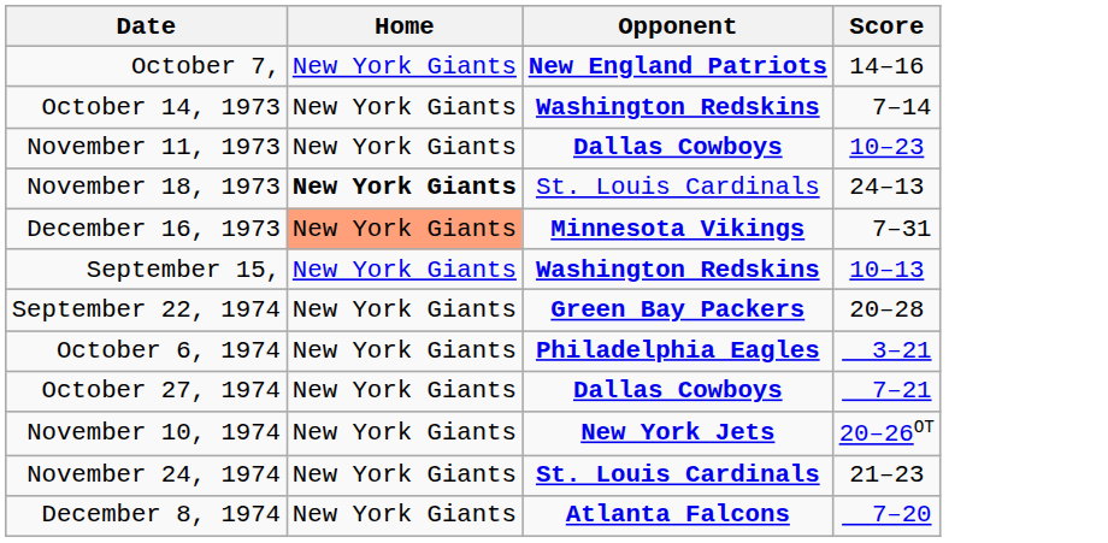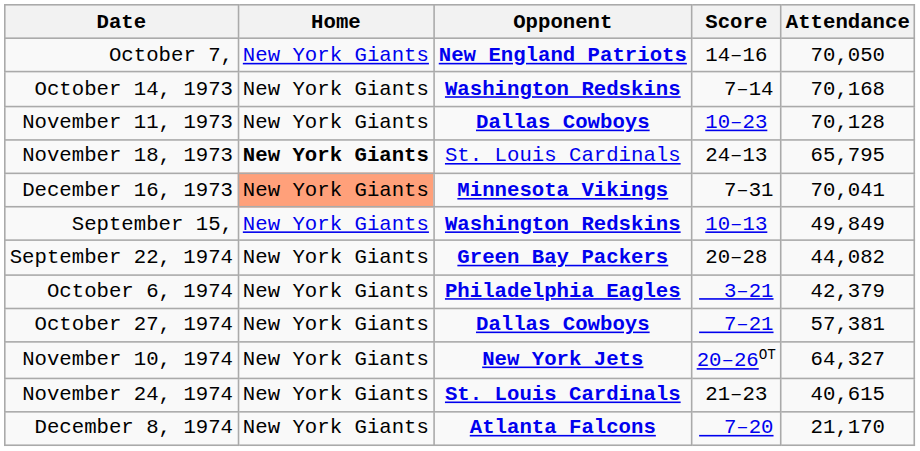+ column: Attendance | 70,050 | 70,168 | 70,128 | 65,795 | 70,041 | 49,849 | 44,082 | 42,379 | 57,381 | 64,327 | 40,615 | 21,170
